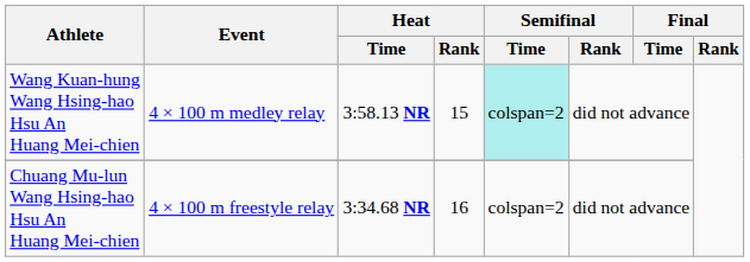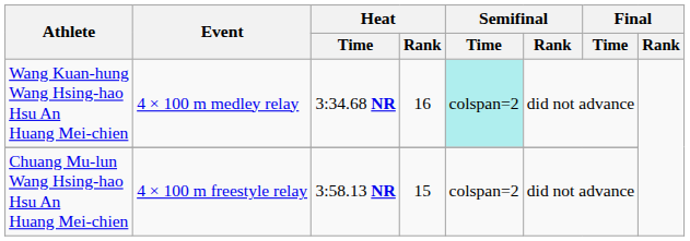Wang Kuan-hung Wang Hsing-hao Hsu An Huang Mei-chien | Heat / Time: 3:58.13 NR -> 3:34.68 NR
Wang Kuan-hung Wang Hsing-hao Hsu An Huang Mei-chien | Heat / Rank: 15 -> 16
Chuang Mu-lun Wang Hsing-hao Hsu An Huang Mei-chien | Heat / Time: 3:34.68 NR -> 3:58.13 NR
Chuang Mu-lun Wang Hsing-hao Hsu An Huang Mei-chien | Heat / Rank: 16 -> 15
